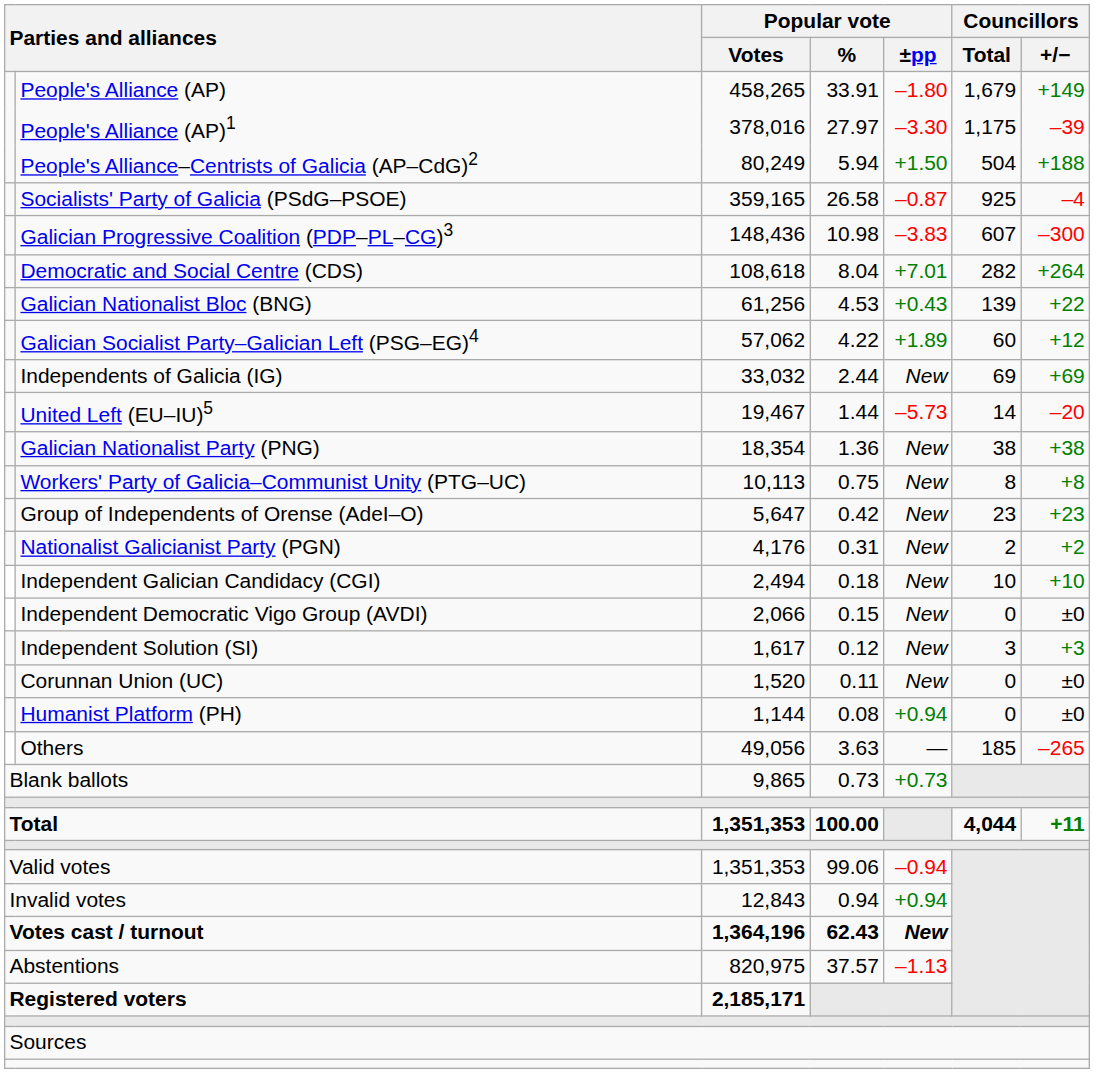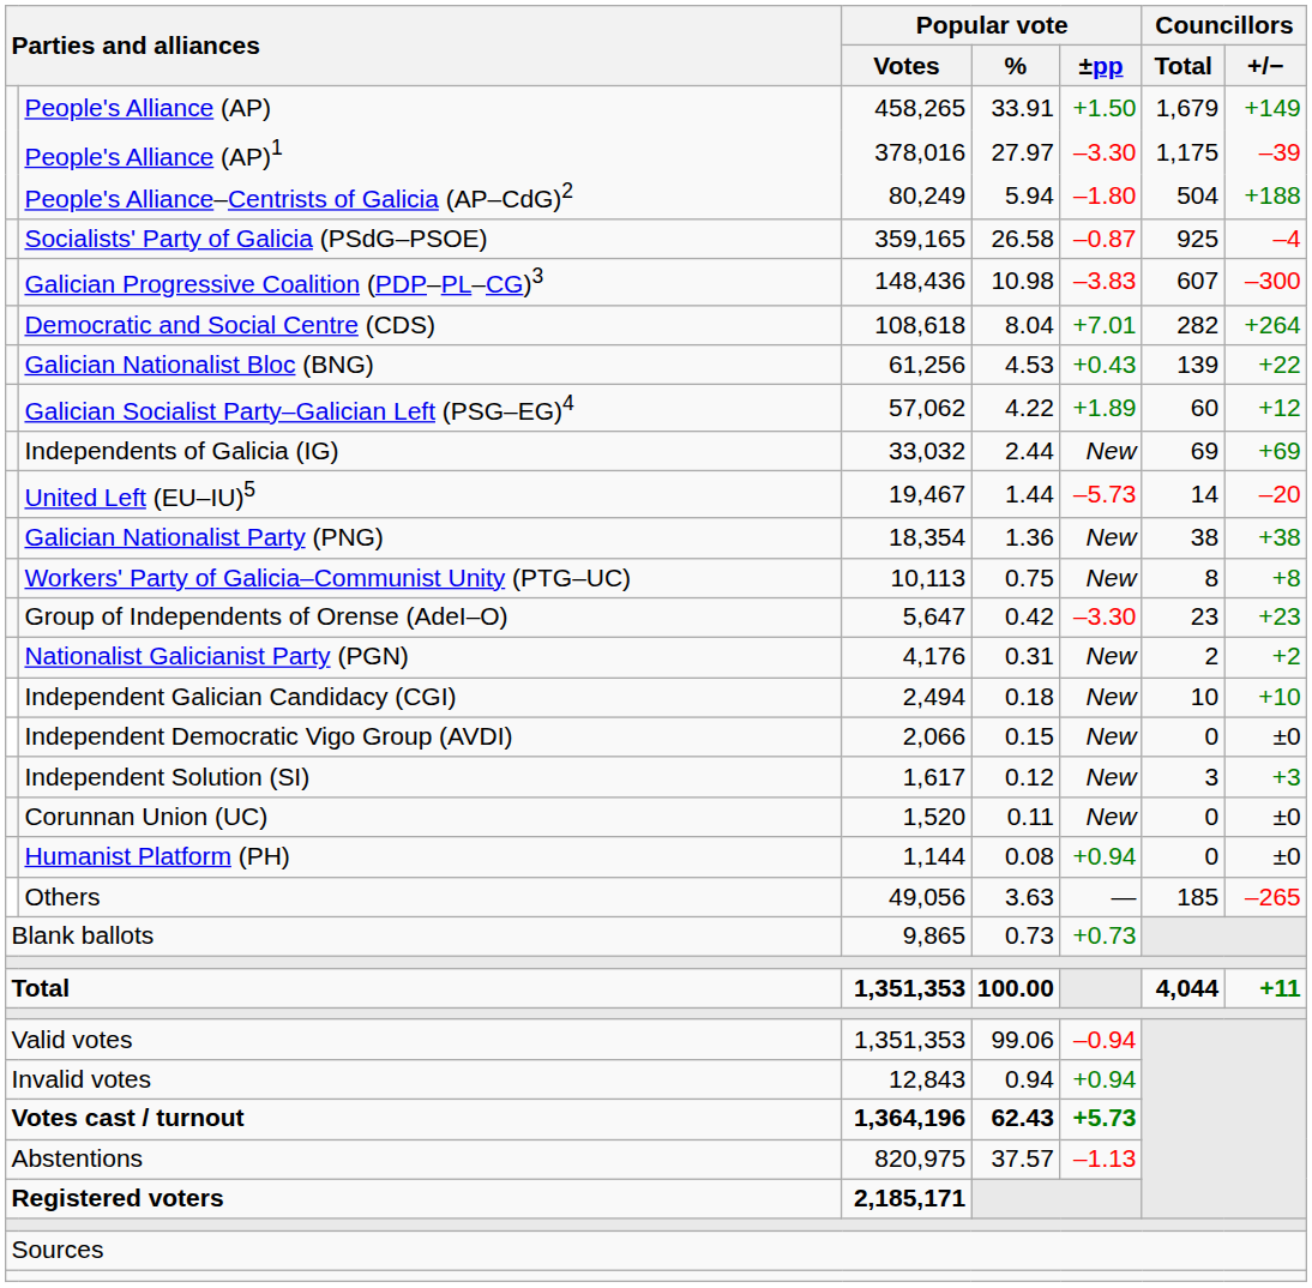People's Alliance (AP) | Popular vote / ±pp: –1.80 -> +1.50
People's Alliance–Centrists of Galicia (AP–CdG)2 | Popular vote / ±pp: +1.50 -> –1.80
Group of Independents of Orense (AdeI–O) | Popular vote / ±pp: New -> –3.30
Votes cast / turnout | Popular vote / ±pp: New -> +5.73
